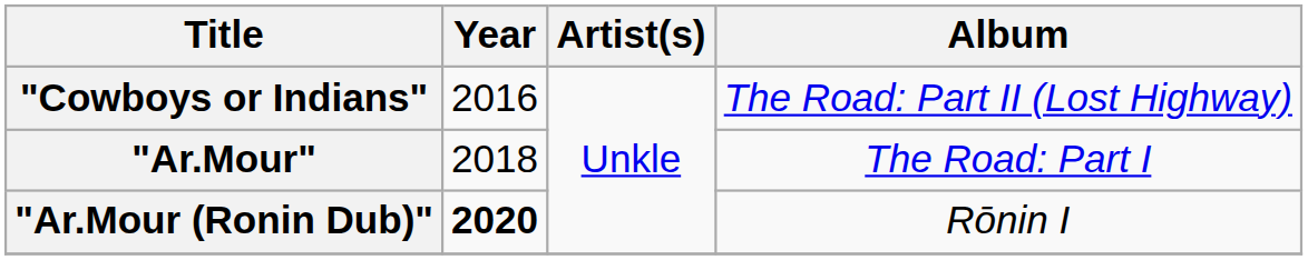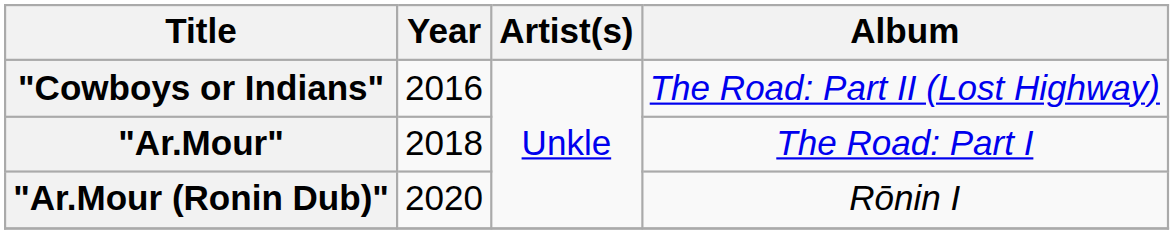"Ar.Mour (Ronin Dub)" | Year: bold -> normal
